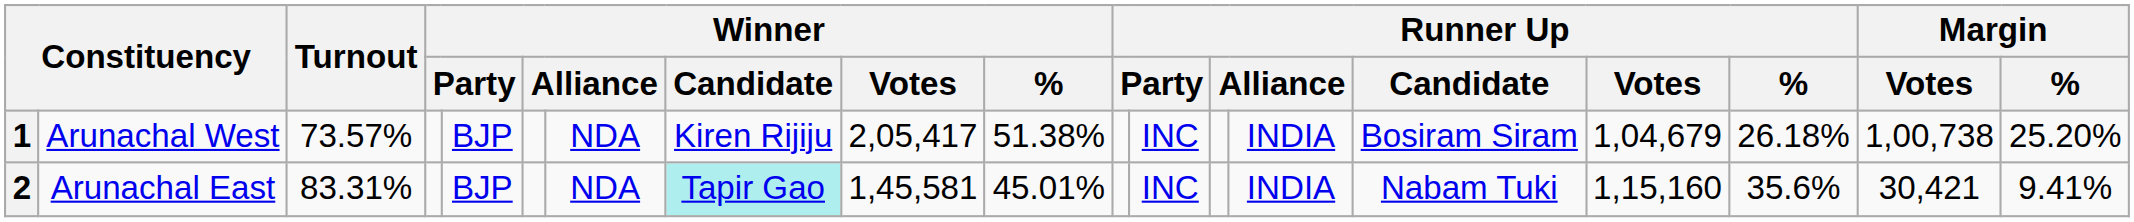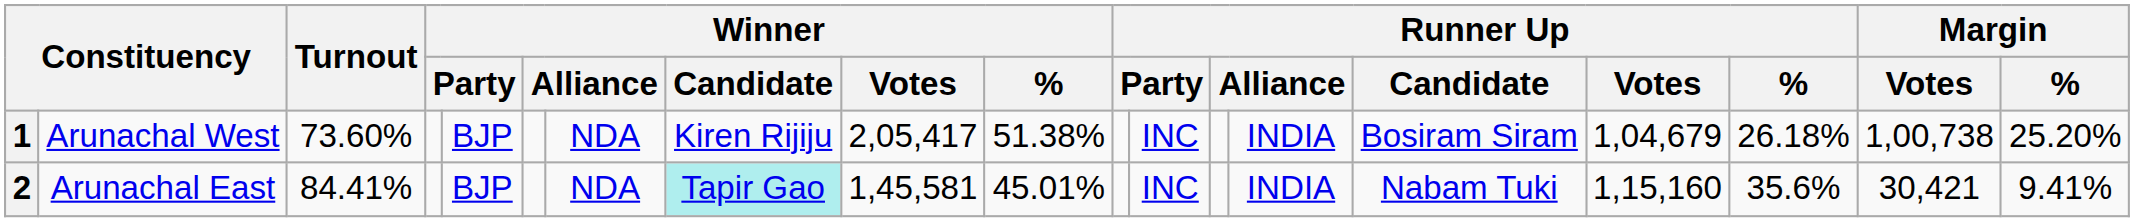1 | Turnout: 73.57% -> 73.60%
2 | Turnout: 83.31% -> 84.41%
